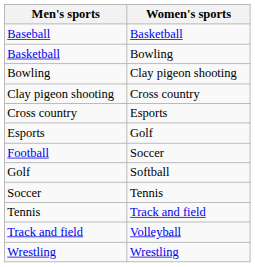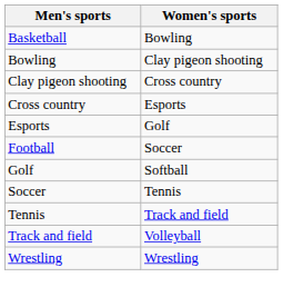- row: Baseball | Basketball
